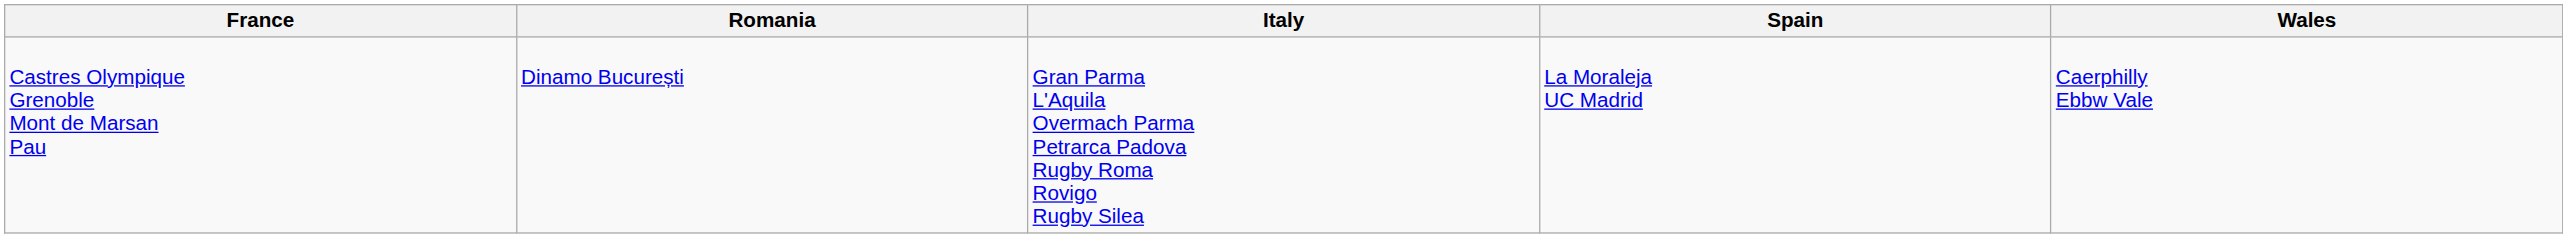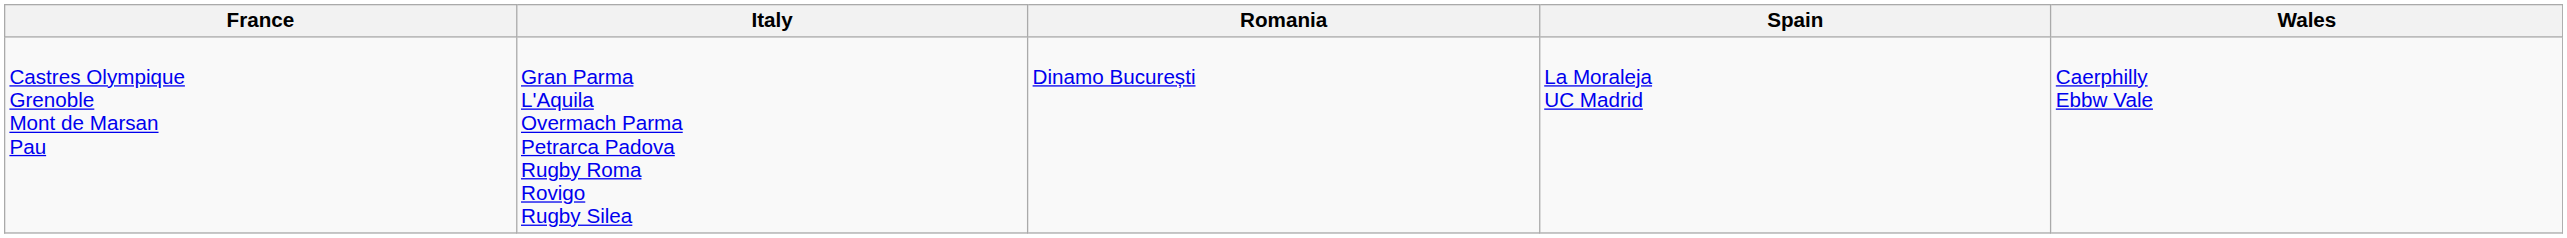columns swapped: Italy <-> Romania
